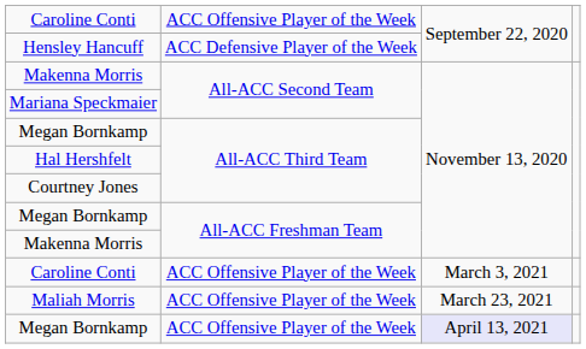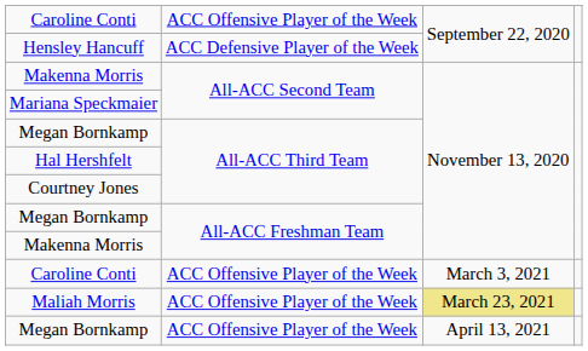Maliah Morris | column 3: no background -> khaki background
Megan Bornkamp / ACC Offensive Player of the Week | column 3: lavender background -> no background
